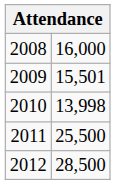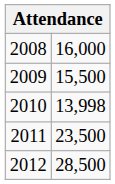2009 | column 2: 15,501 -> 15,500
2011 | column 2: 25,500 -> 23,500
